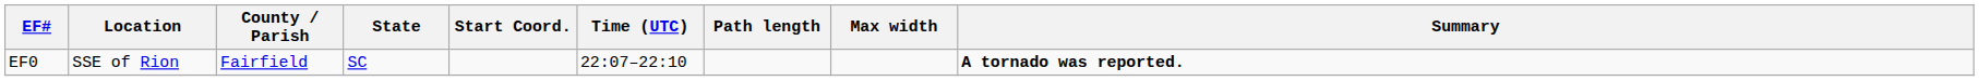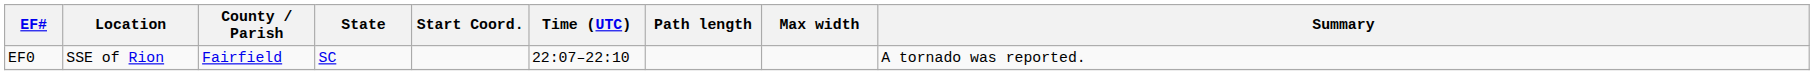EF0 | Summary: bold -> normal
